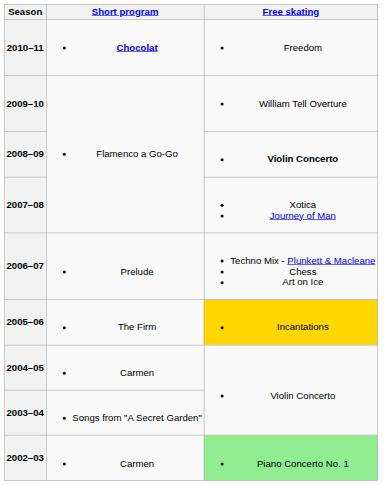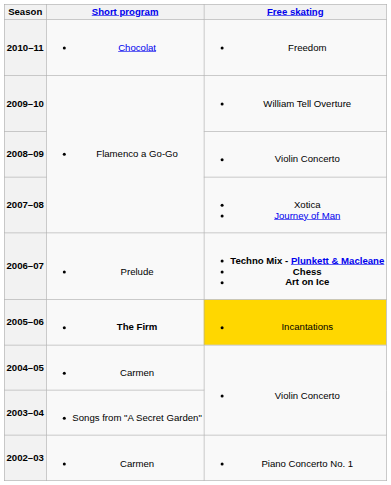2010–11 | Short program: bold -> normal
2008–09 | Free skating: bold -> normal
2006–07 | Free skating: normal -> bold
2005–06 | Short program: normal -> bold
2002–03 | Free skating: lightgreen background -> no background
